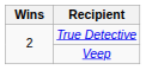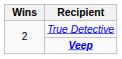Veep | Recipient: normal -> bold
